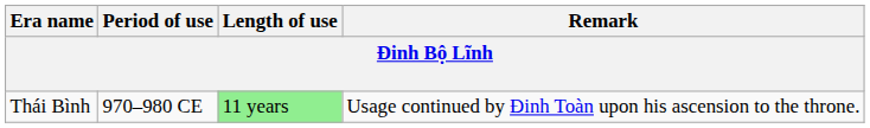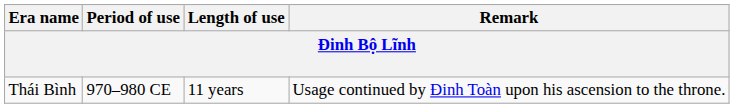Thái Bình | Length of use: lightgreen background -> no background
